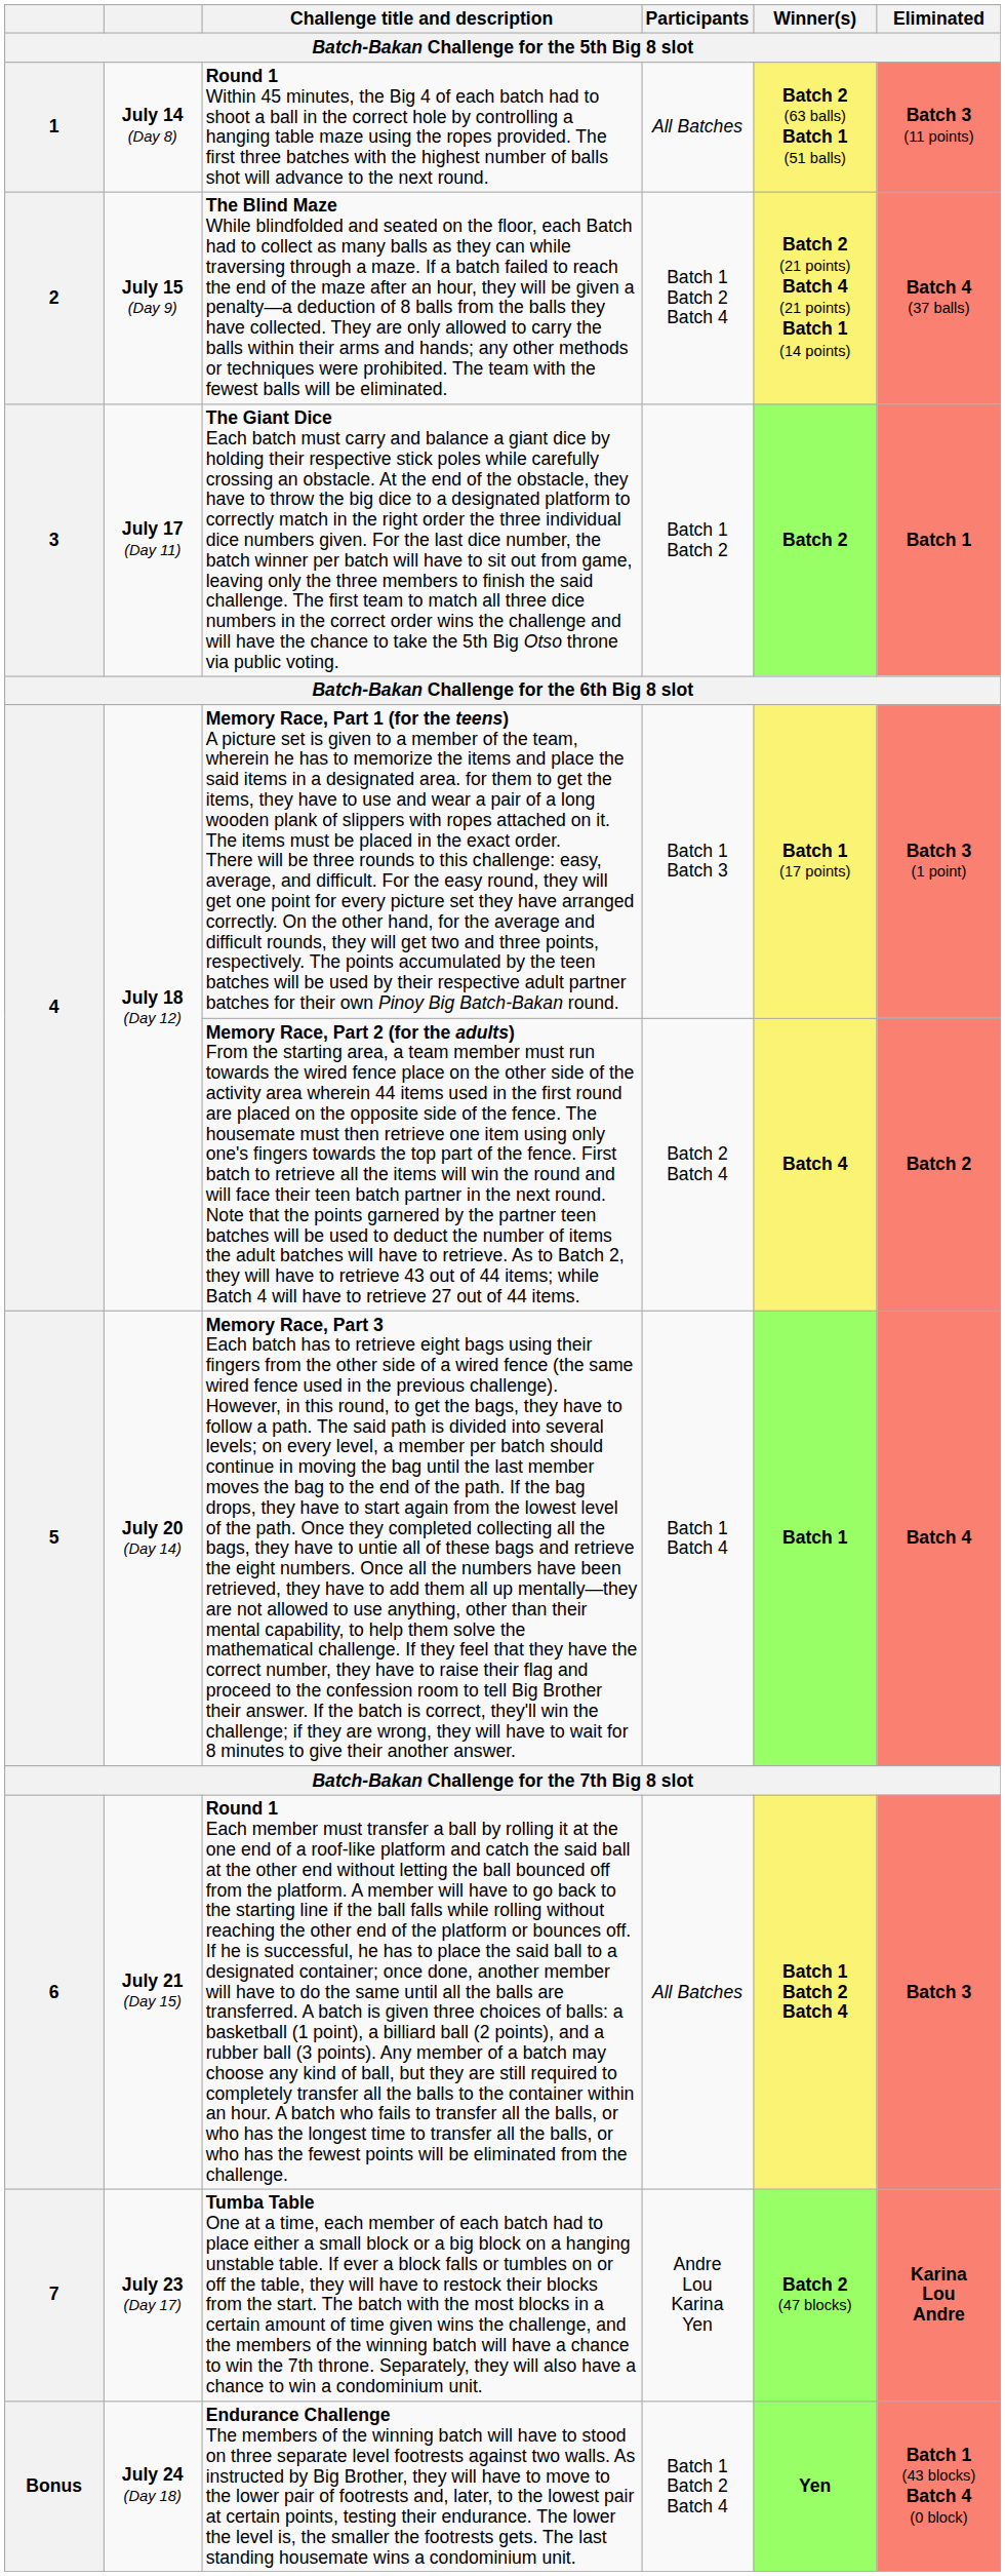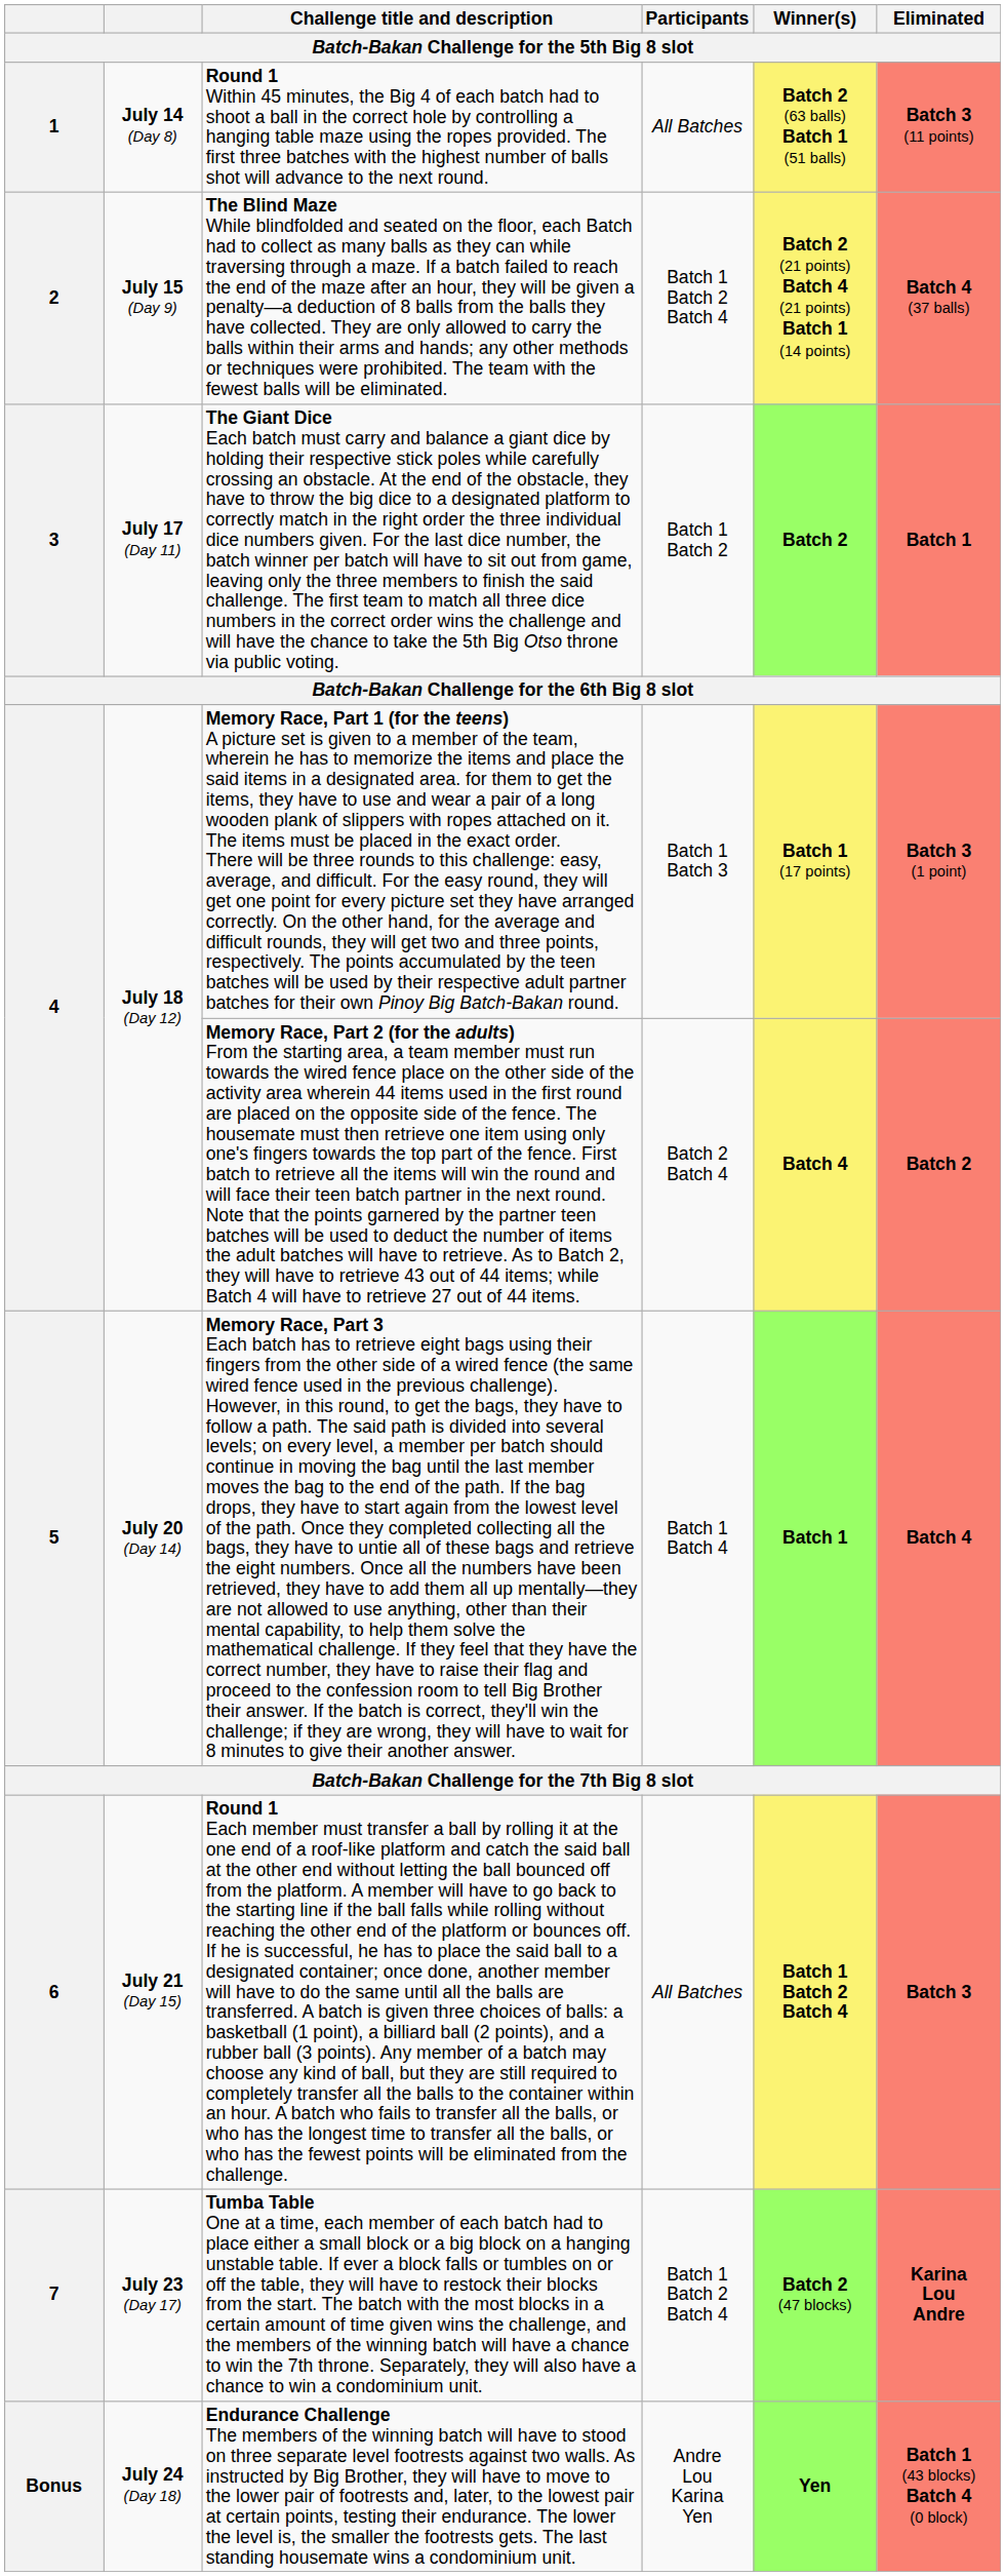row 12 | Participants: Andre Lou Karina Yen -> Batch 1 Batch 2 Batch 4
row 13 | Participants: Batch 1 Batch 2 Batch 4 -> Andre Lou Karina Yen
